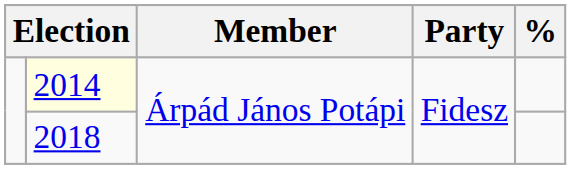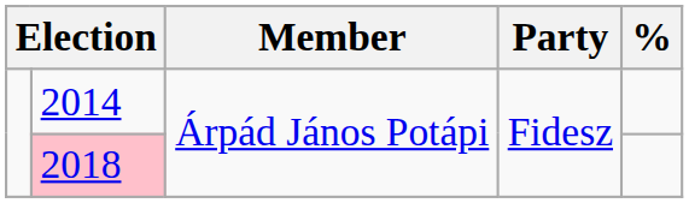2014 | column 2: lightyellow background -> no background
2018 | column 2: no background -> pink background
